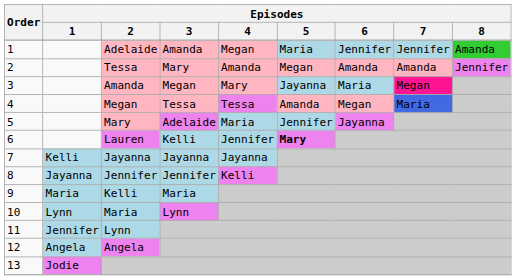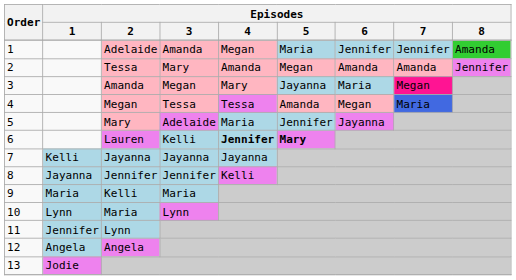Lauren | Episodes / 4: normal -> bold
